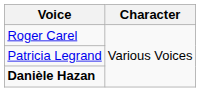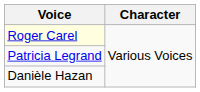Roger Carel | Voice: no background -> lightyellow background
Danièle Hazan | Voice: bold -> normal
